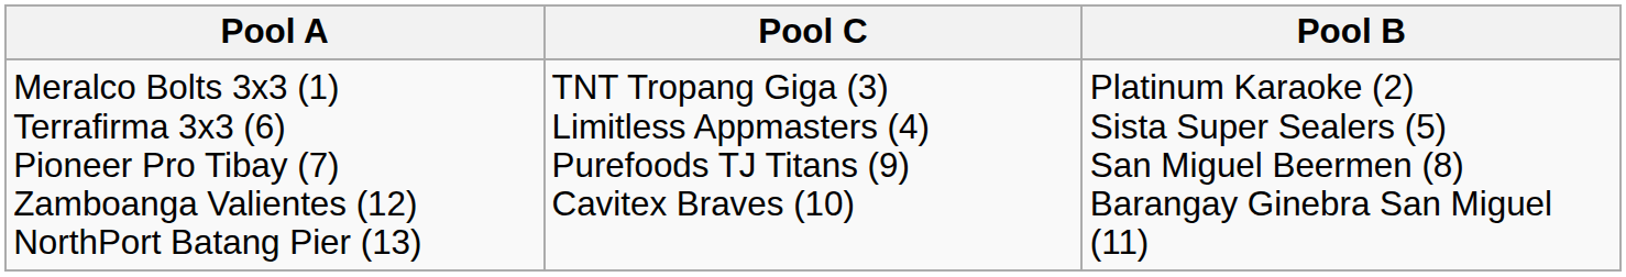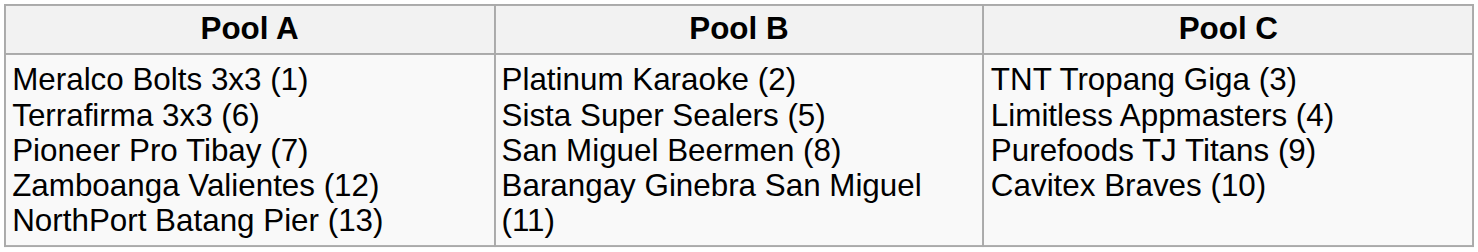columns swapped: Pool B <-> Pool C
